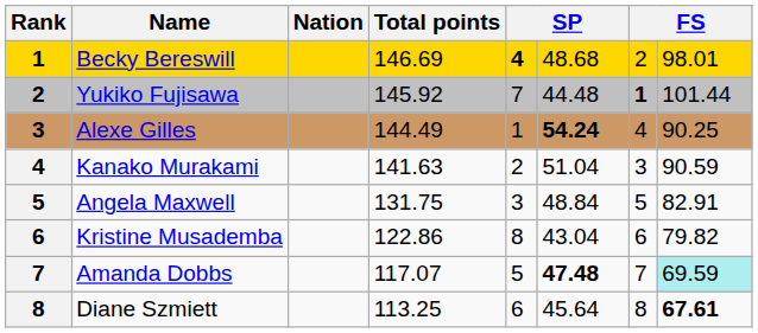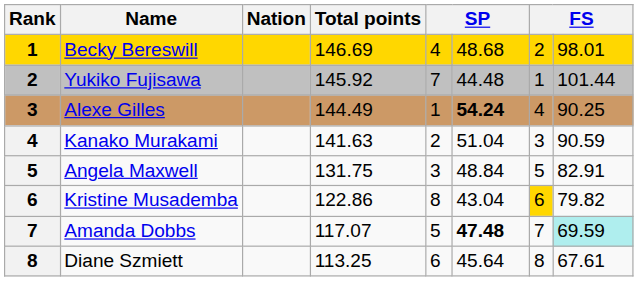Becky Bereswill | column 5: bold -> normal
Yukiko Fujisawa | column 7: bold -> normal
Kristine Musademba | column 7: no background -> gold background
Diane Szmiett | column 8: bold -> normal
